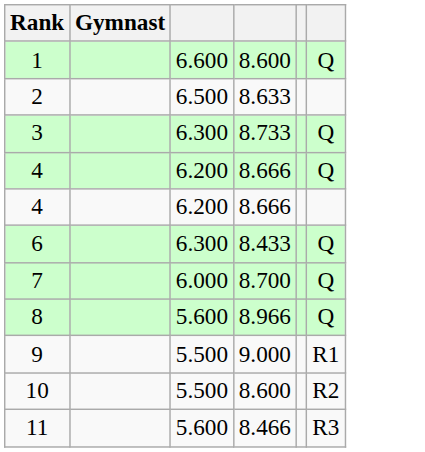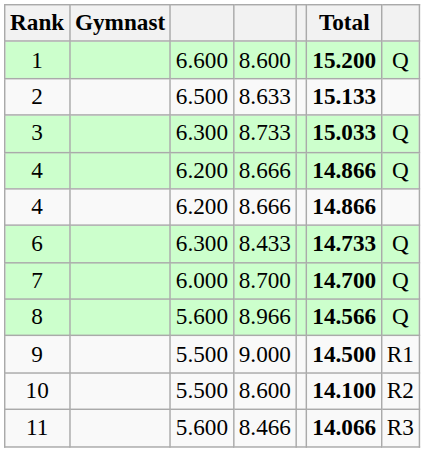+ column: Total | 15.200 | 15.133 | 15.033 | 14.866 | 14.866 | 14.733 | 14.700 | 14.566 | 14.500 | 14.100 | 14.066
